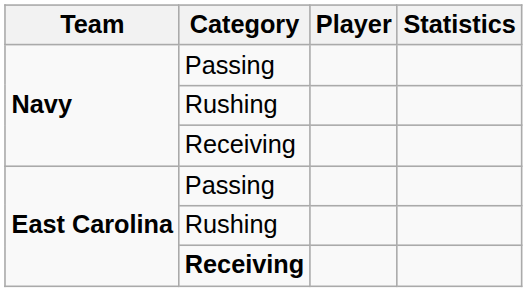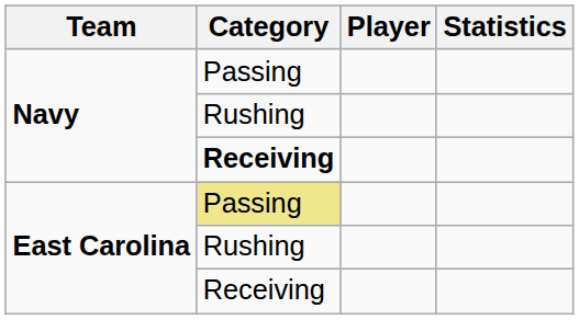Navy / Receiving | Category: normal -> bold
East Carolina / Passing | Category: no background -> khaki background
East Carolina / Receiving | Category: bold -> normal
